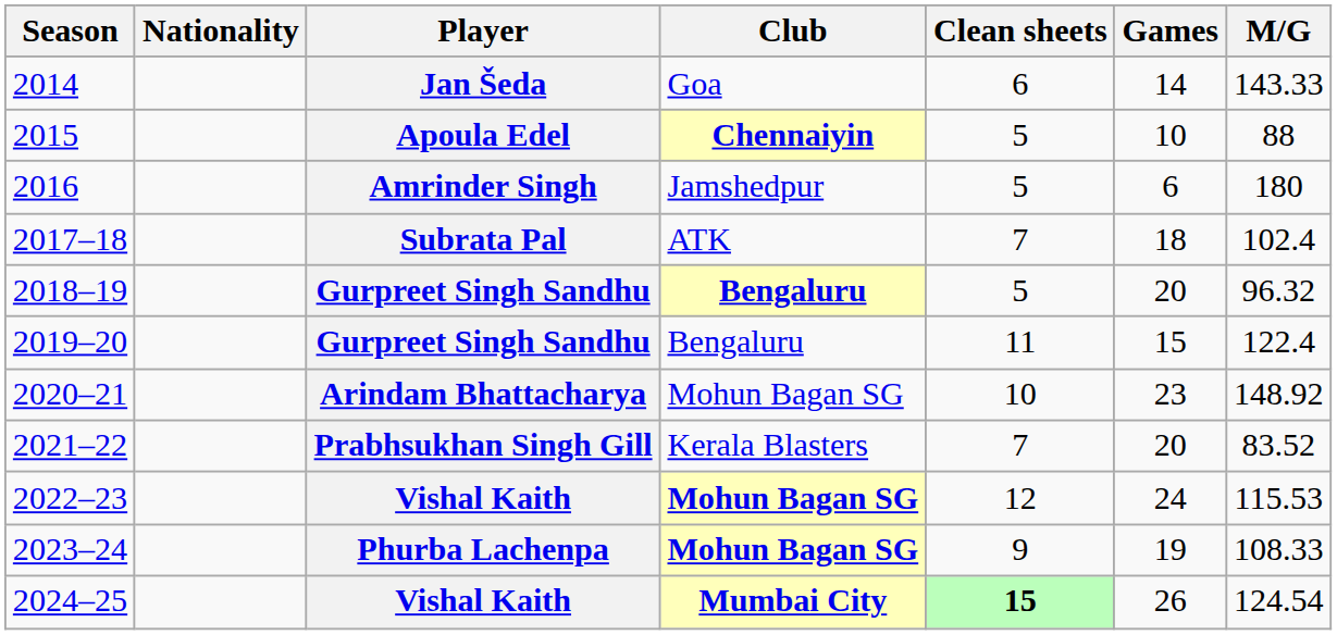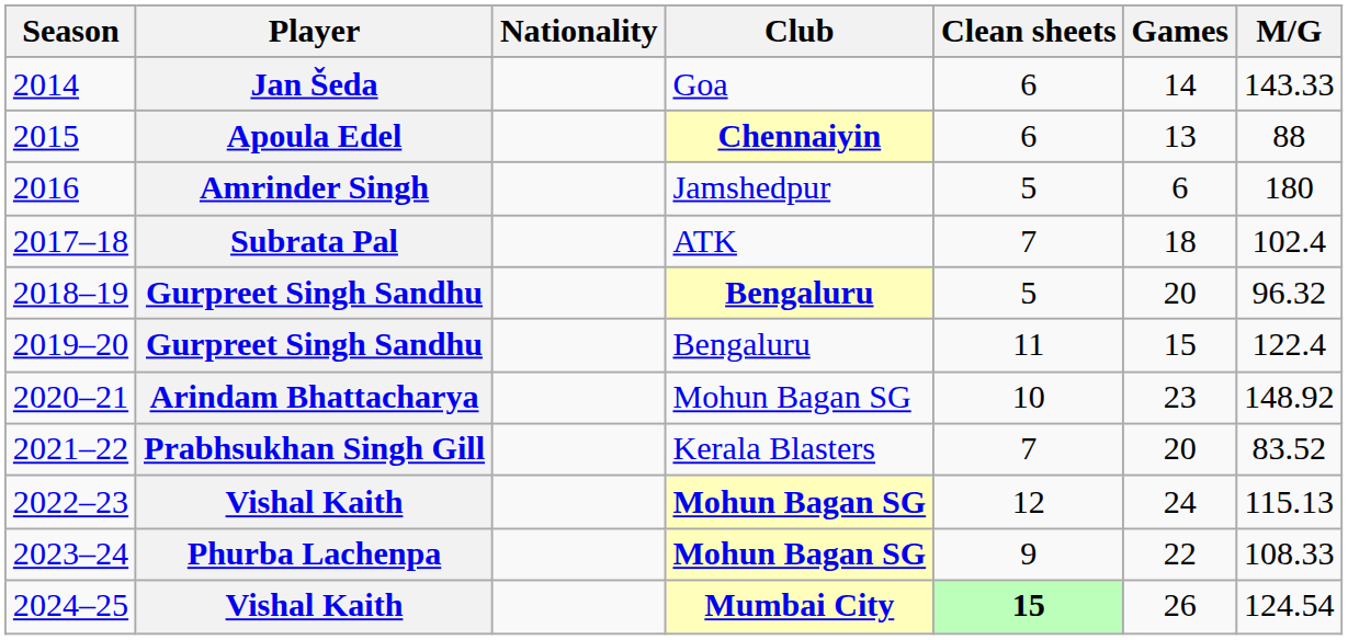columns swapped: Player <-> Nationality
2015 | Clean sheets: 5 -> 6
2015 | Games: 10 -> 13
2022–23 | M/G: 115.53 -> 115.13
2023–24 | Games: 19 -> 22
